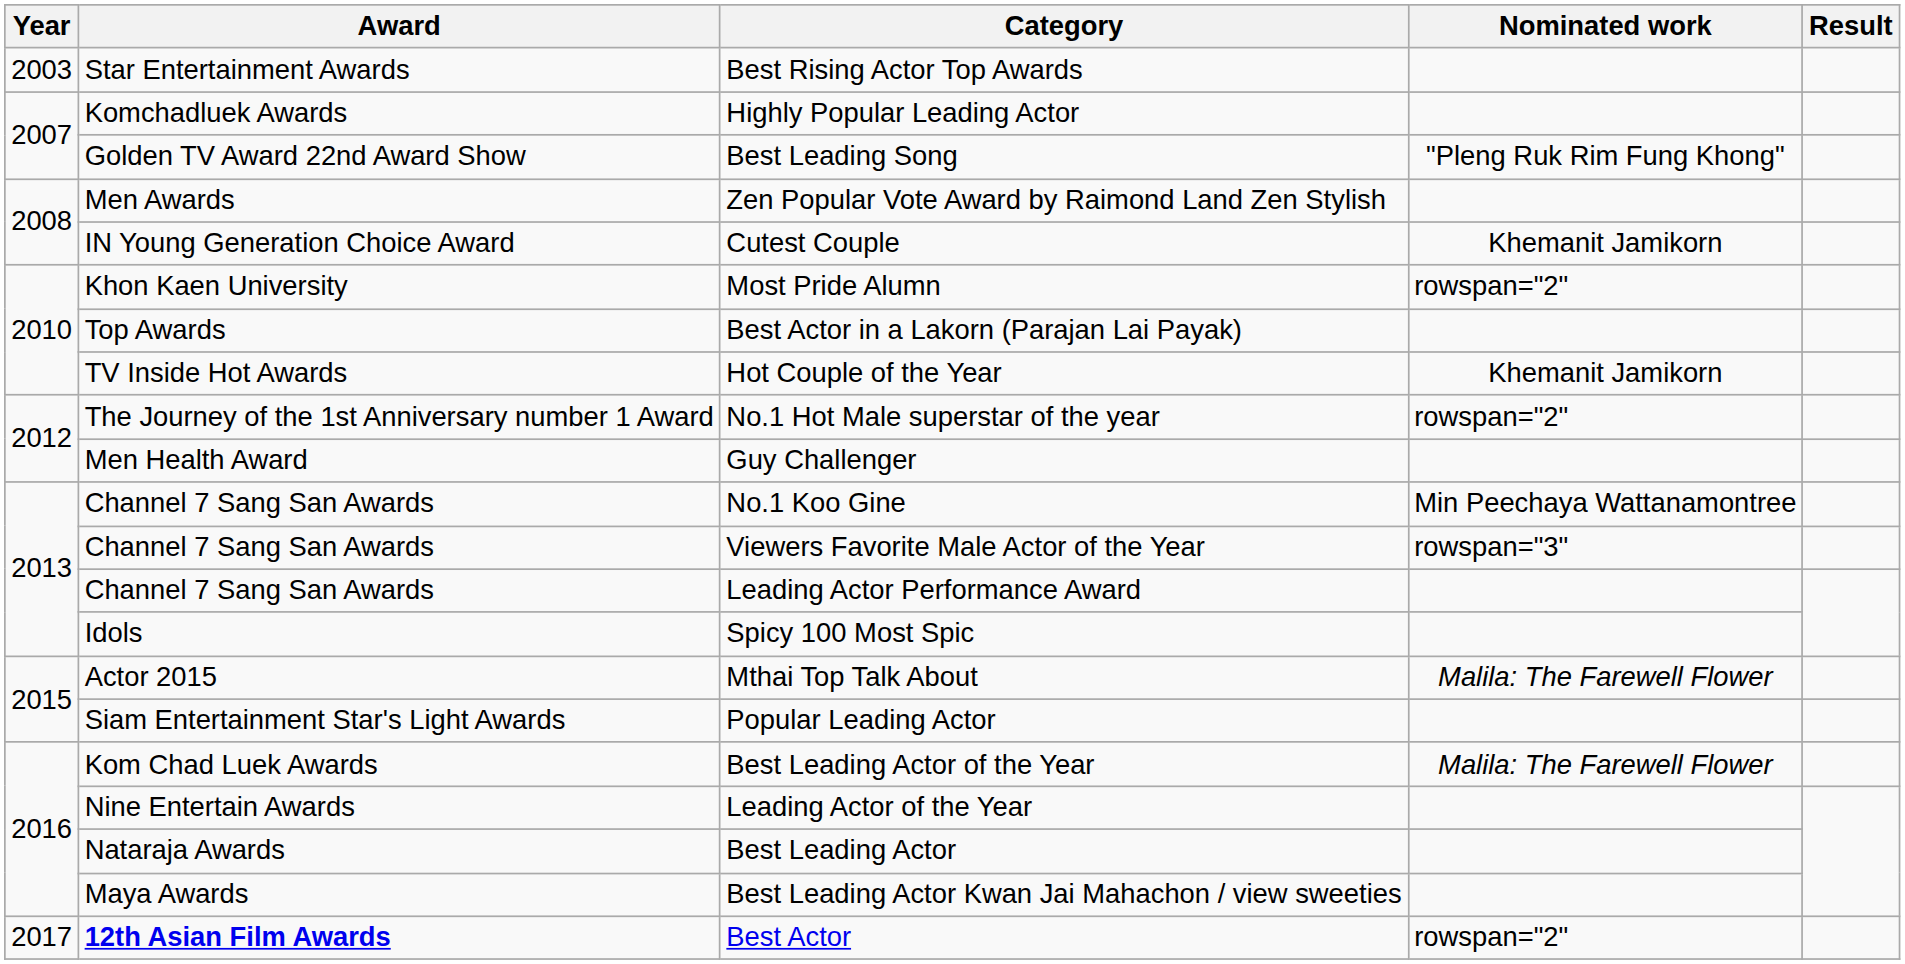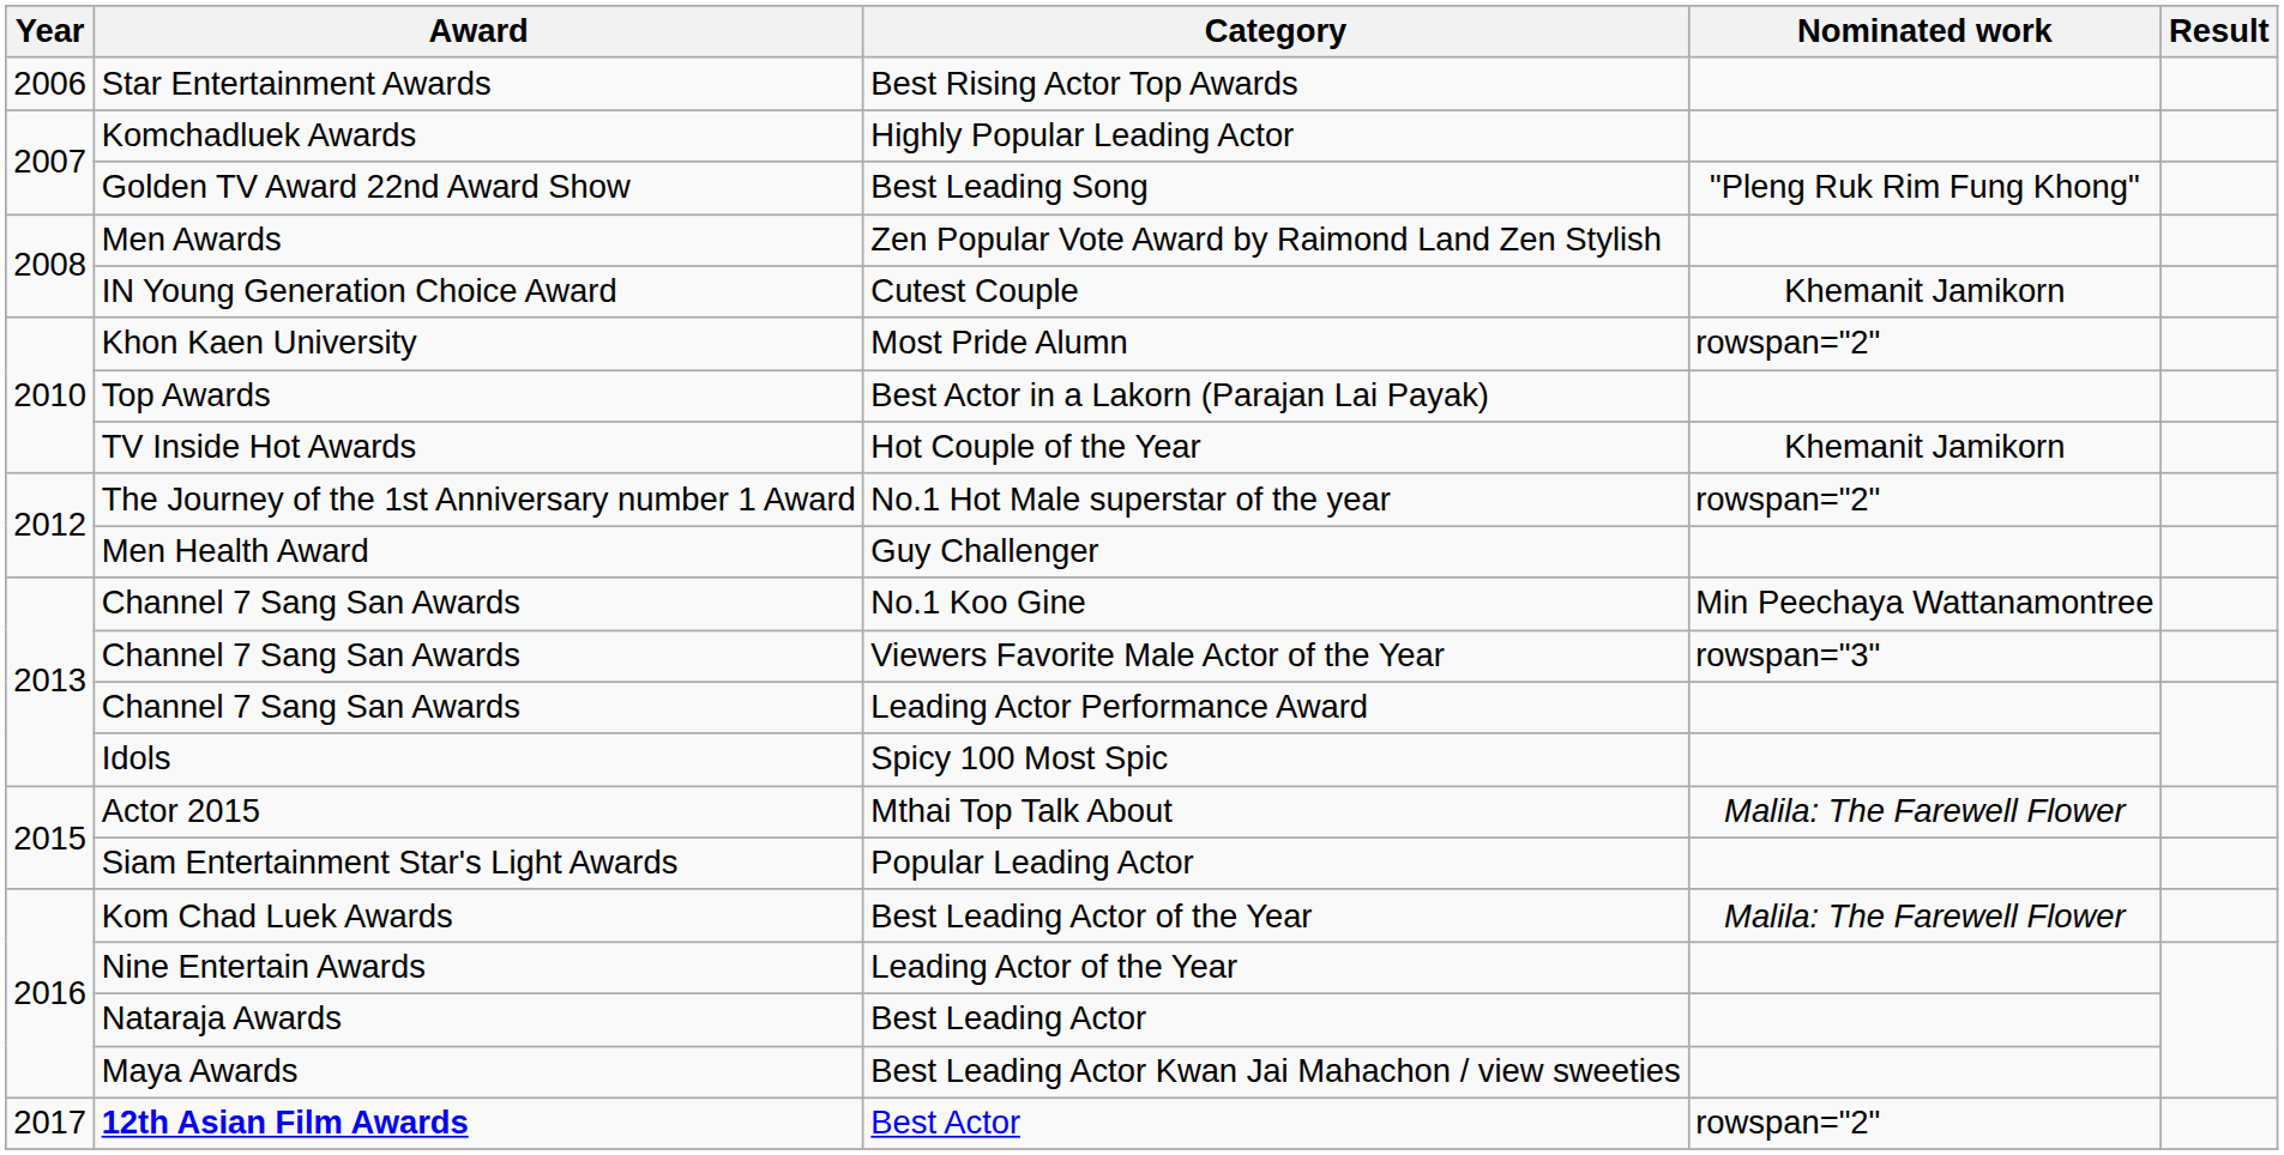Best Rising Actor Top Awards | Year: 2003 -> 2006
